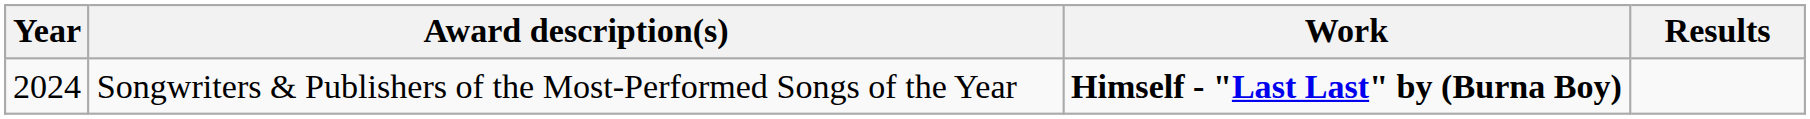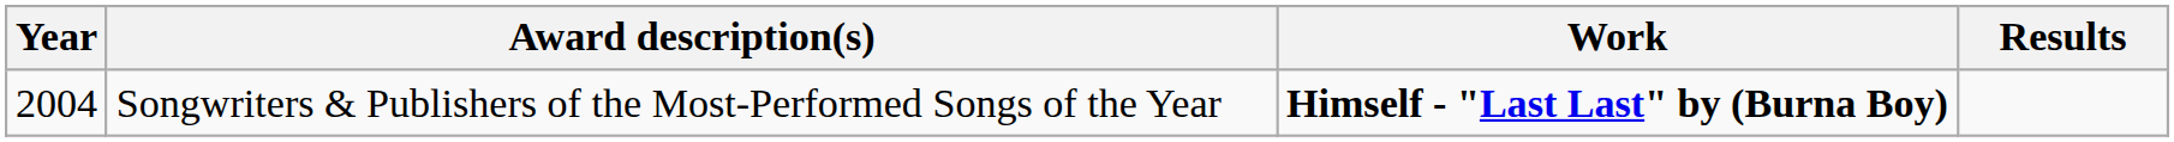row 2 | Year: 2024 -> 2004
